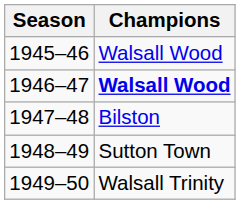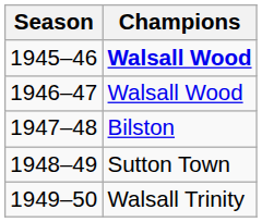1945–46 | Champions: normal -> bold
1946–47 | Champions: bold -> normal
